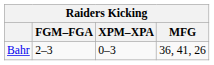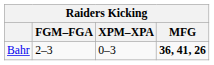Bahr | MFG: normal -> bold
